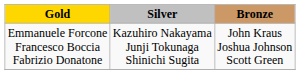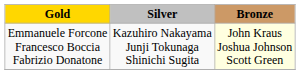Emmanuele Forcone Francesco Boccia Fabrizio Donatone | Bronze: no background -> lightyellow background
